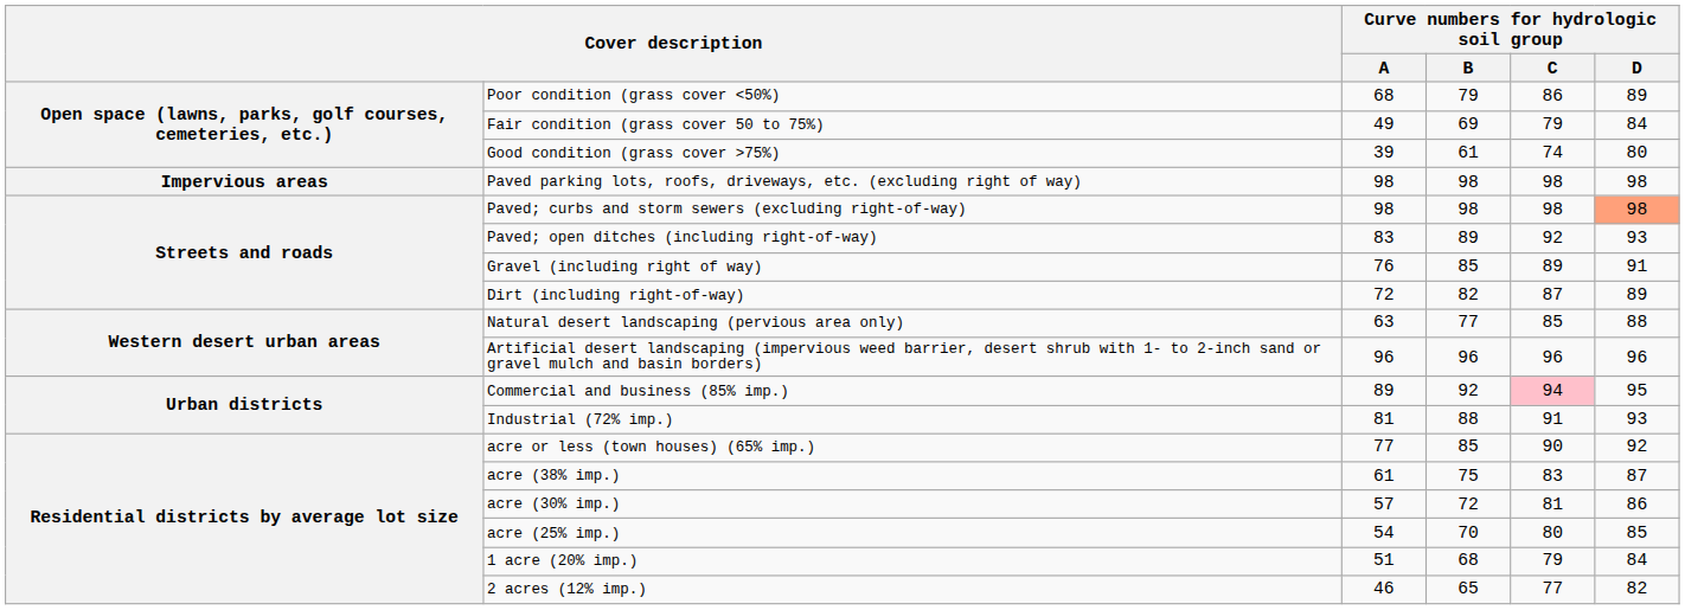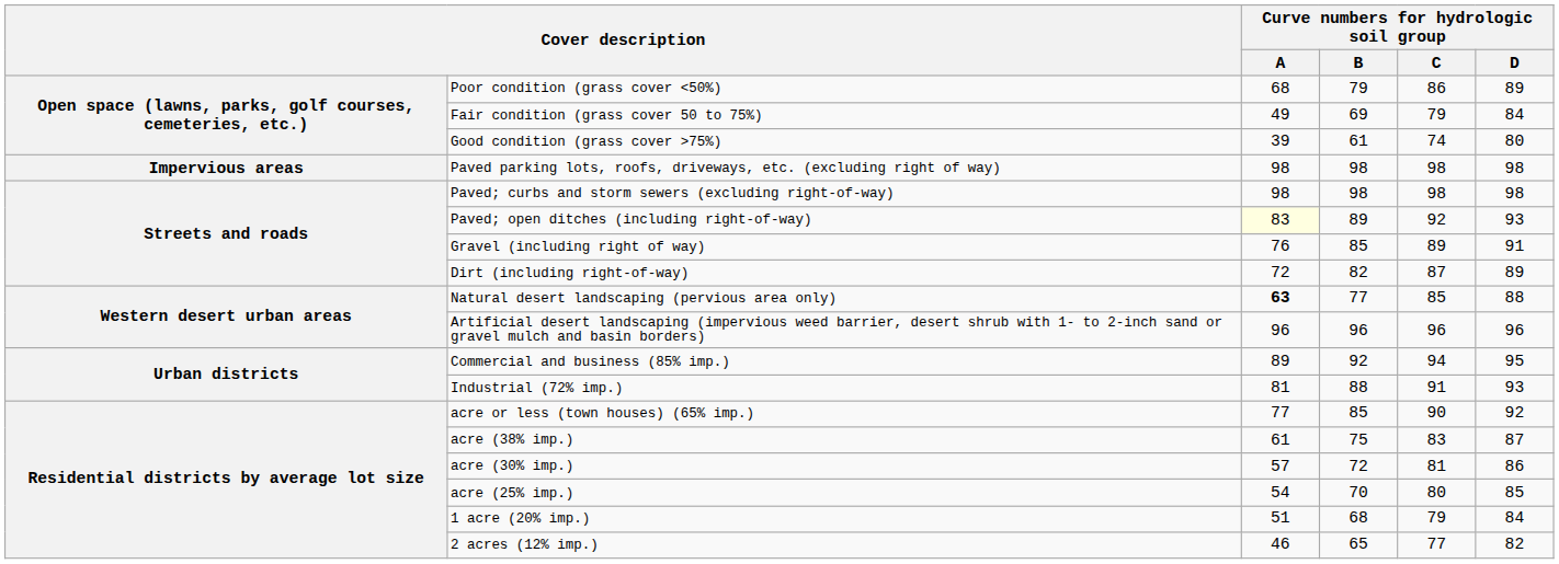Paved; curbs and storm sewers (excluding right-of-way) | Curve numbers for hydrologic soil group / D: lightsalmon background -> no background
Paved; open ditches (including right-of-way) | Curve numbers for hydrologic soil group / A: no background -> lightyellow background
Natural desert landscaping (pervious area only) | Curve numbers for hydrologic soil group / A: normal -> bold
Commercial and business (85% imp.) | Curve numbers for hydrologic soil group / C: pink background -> no background
